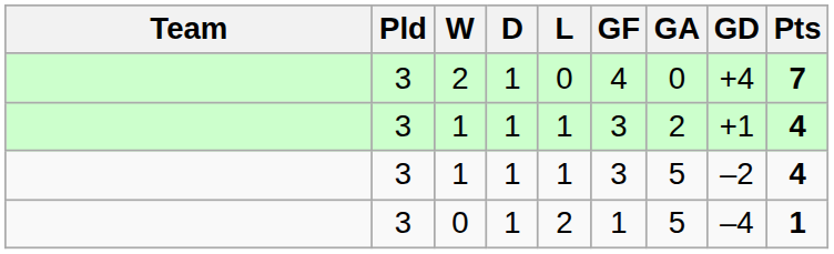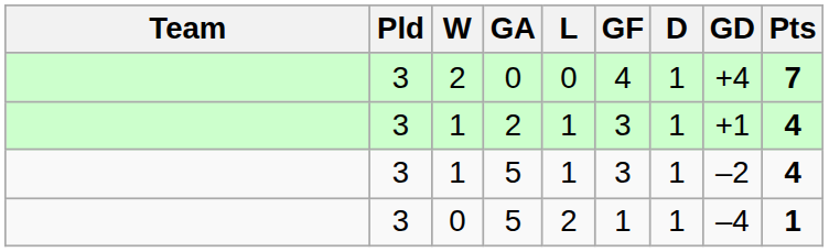columns swapped: D <-> GA
